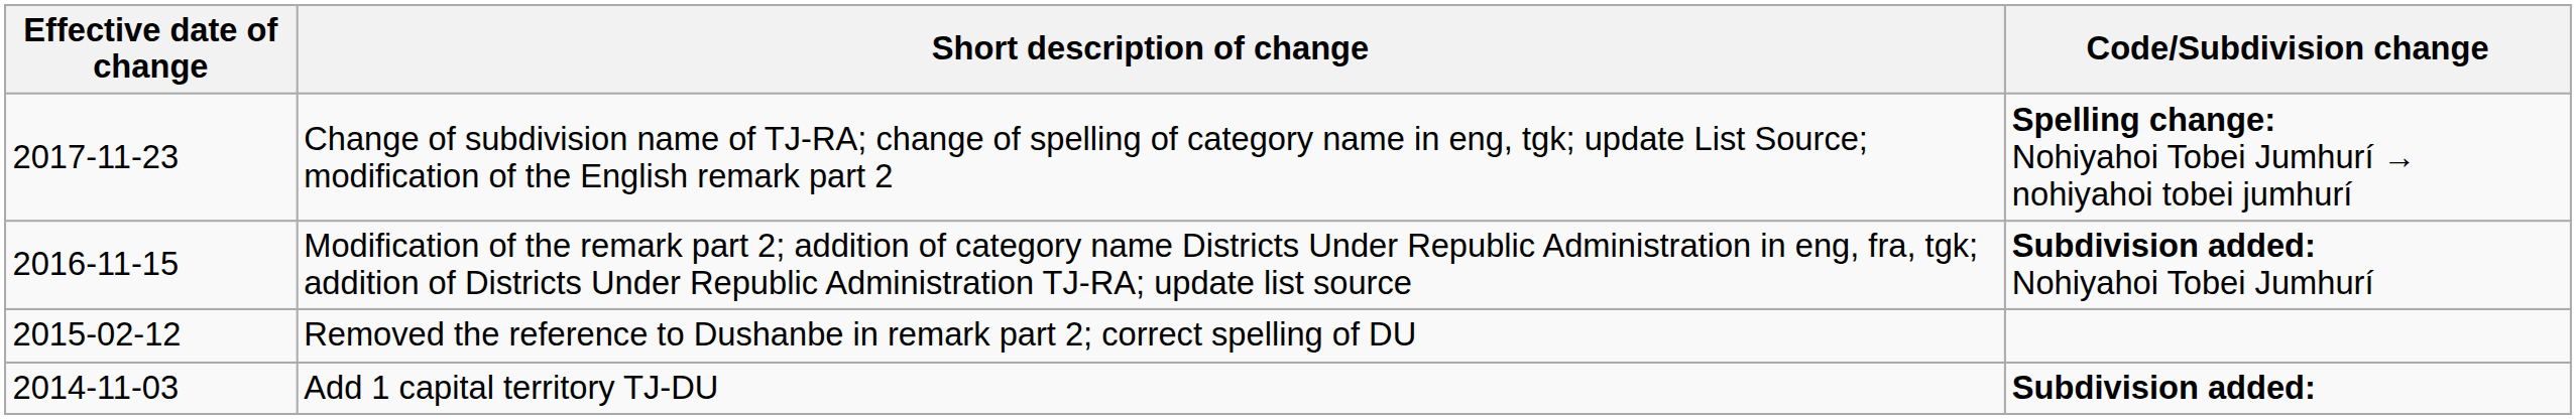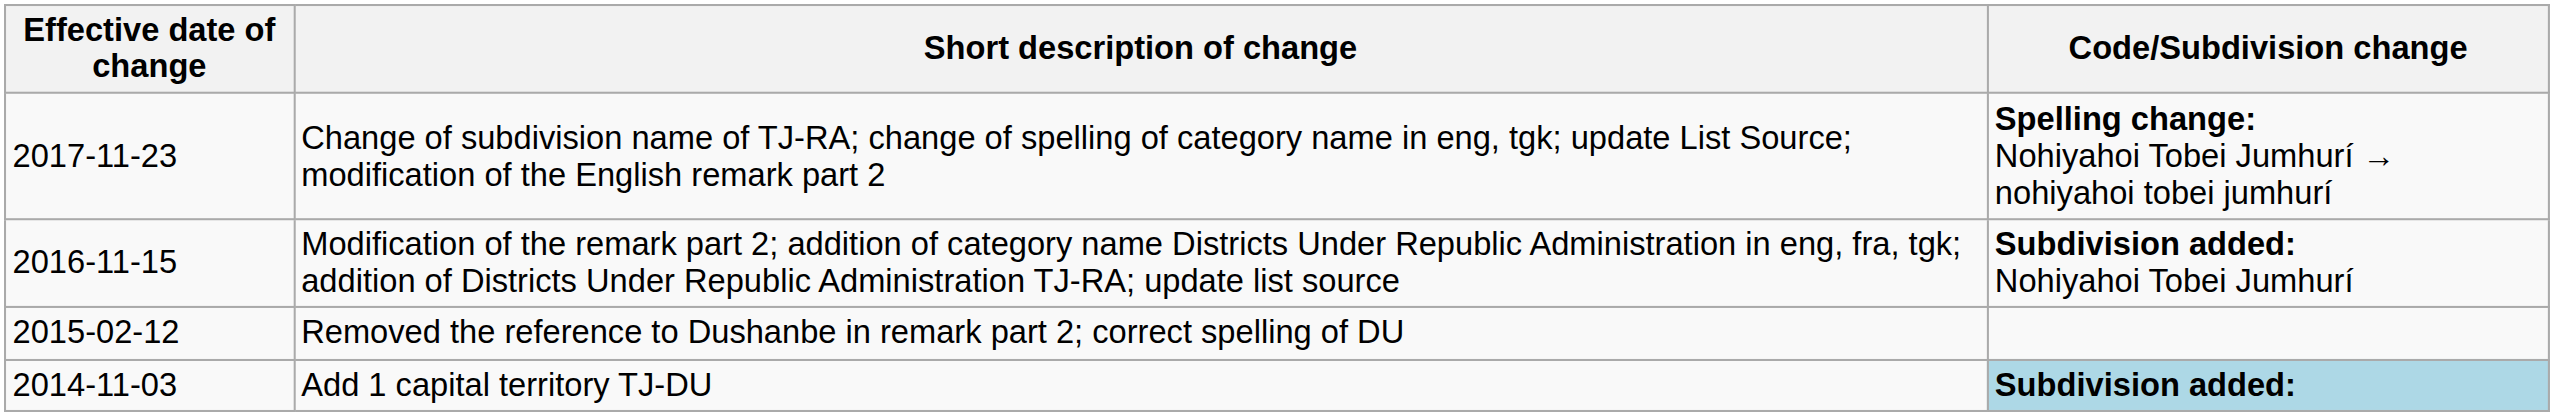Add 1 capital territory TJ-DU | Code/Subdivision change: no background -> lightblue background
